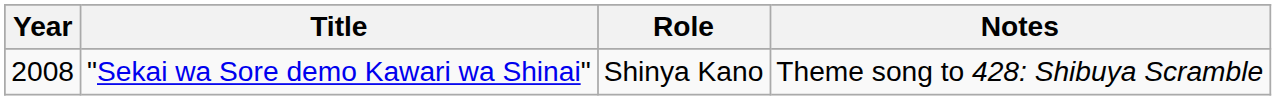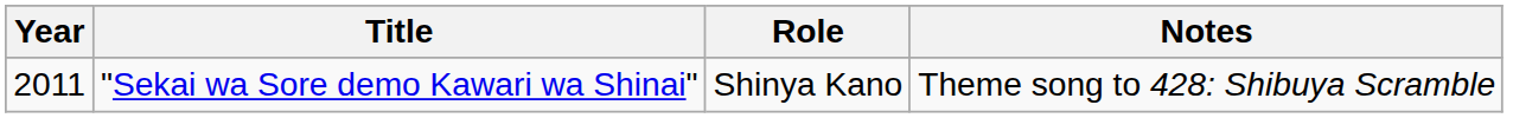"Sekai wa Sore demo Kawari wa Shinai" | Year: 2008 -> 2011
